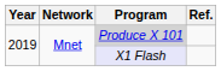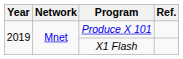Produce X 101 | Program: lightgrey background -> no background
X1 Flash | Program: lavender background -> no background
